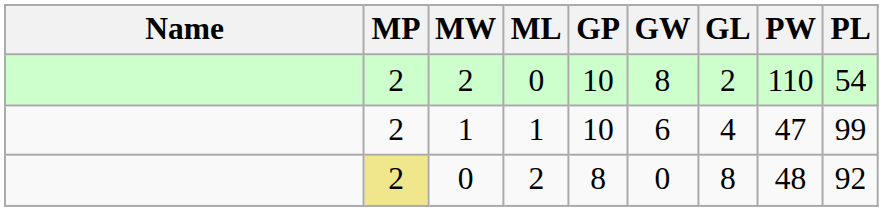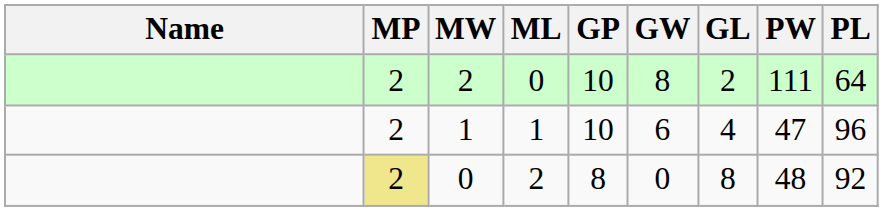row 2 | PW: 110 -> 111
row 2 | PL: 54 -> 64
row 3 | PL: 99 -> 96
